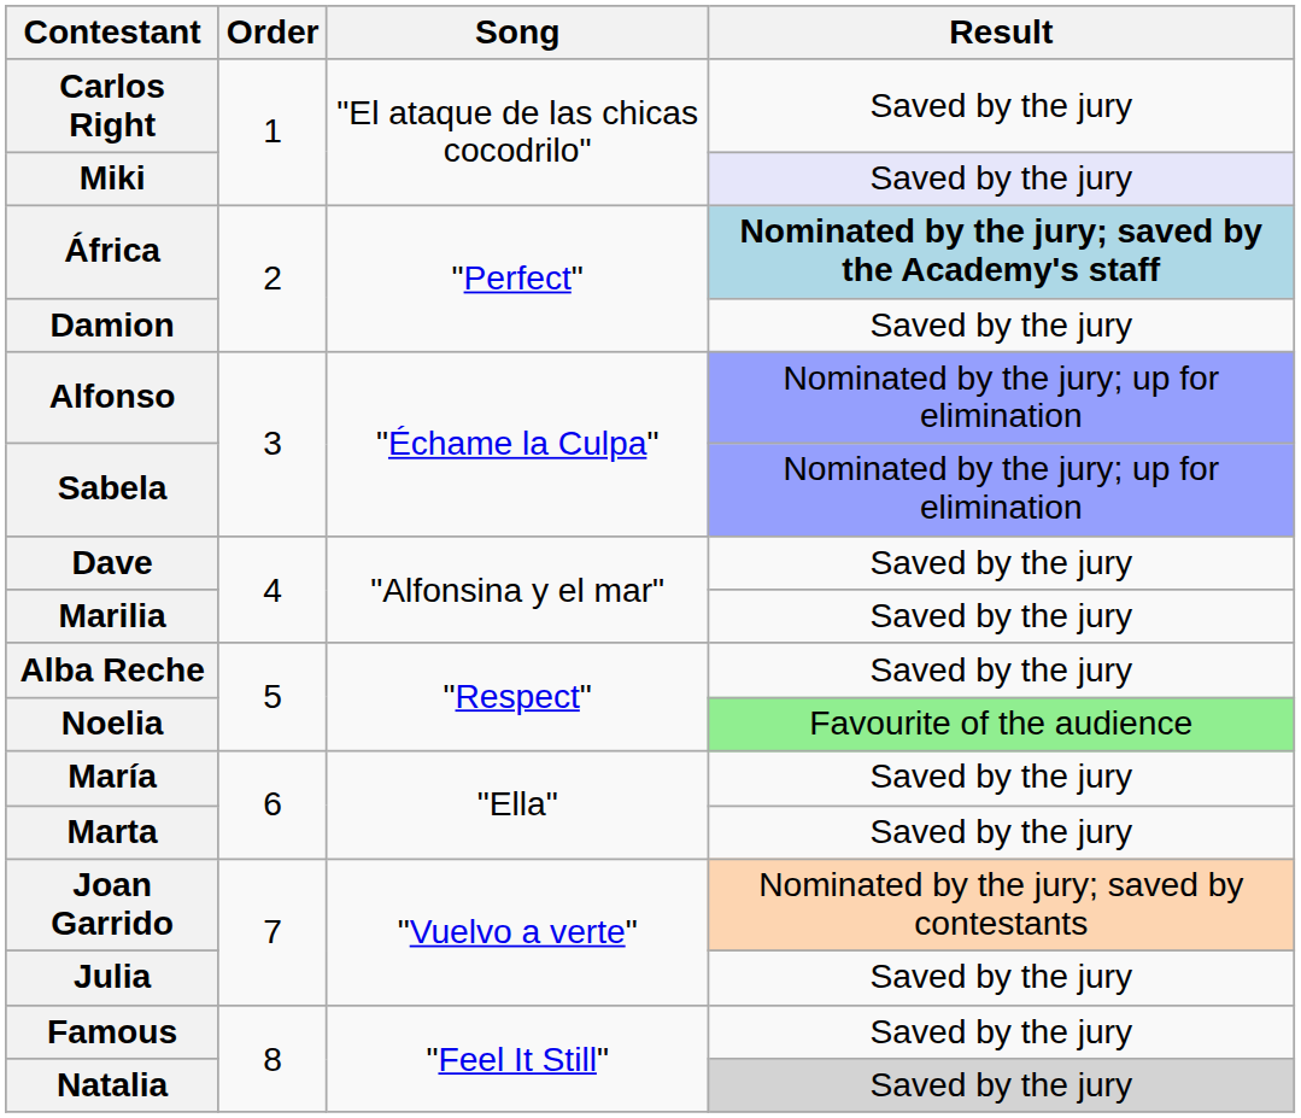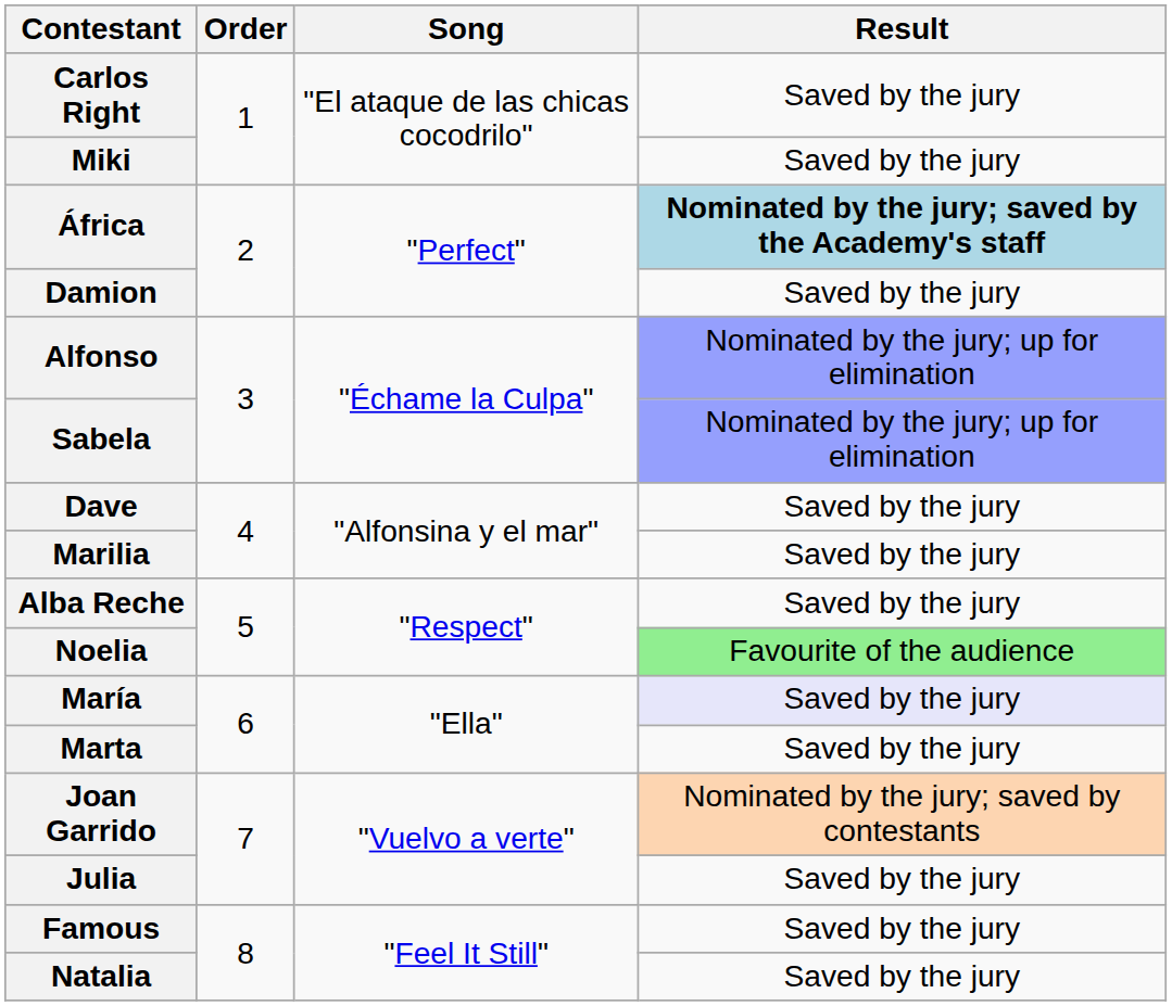Miki | Result: lavender background -> no background
María | Result: no background -> lavender background
Natalia | Result: lightgrey background -> no background
